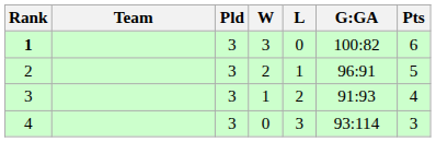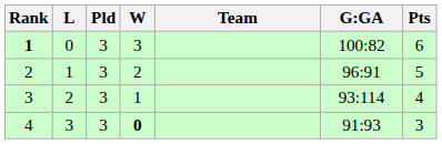columns swapped: Team <-> L
row 4 | G:GA: 91:93 -> 93:114
row 5 | W: normal -> bold
row 5 | G:GA: 93:114 -> 91:93
